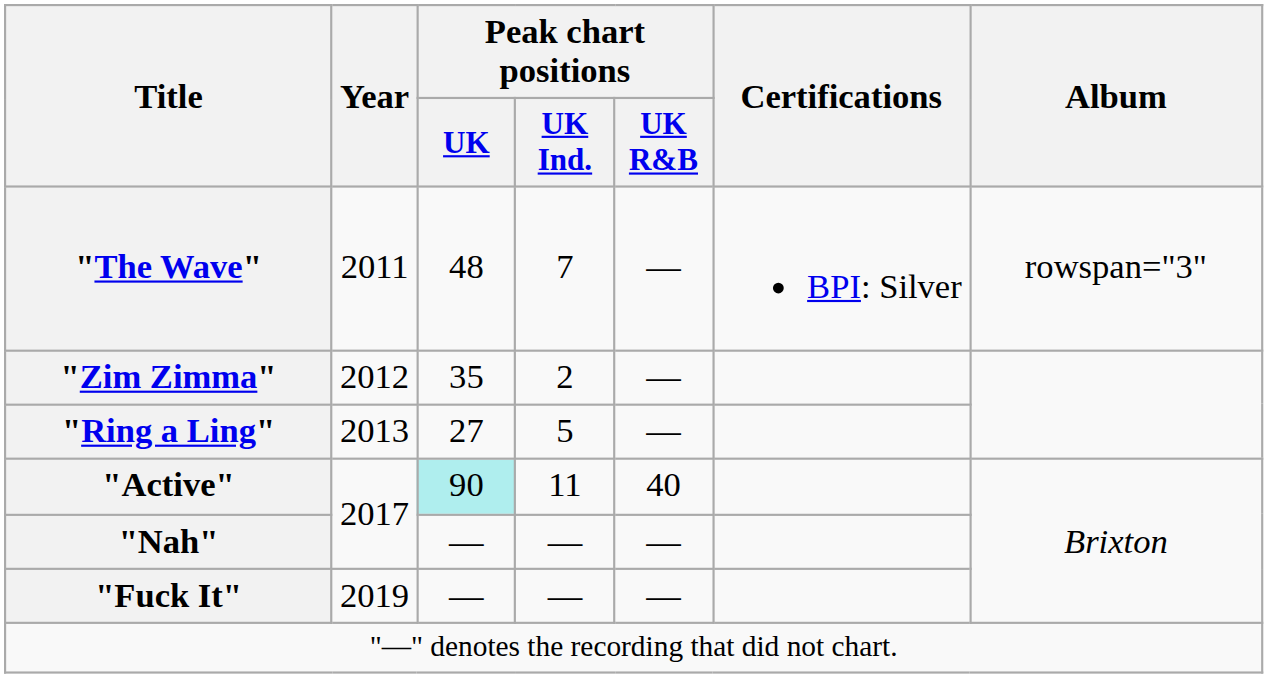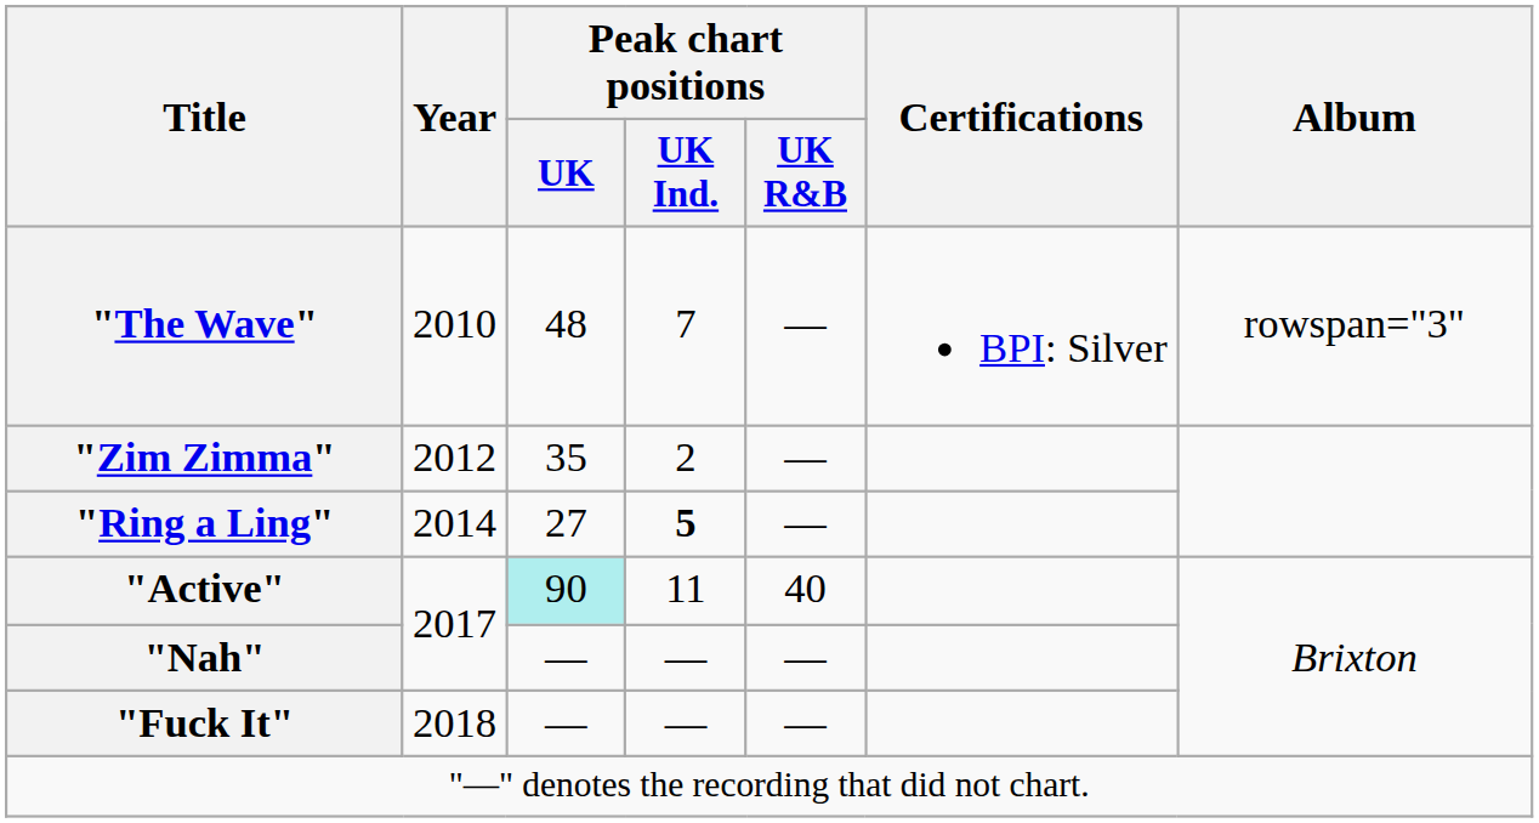"The Wave" | Year: 2011 -> 2010
"Ring a Ling" | Year: 2013 -> 2014
"Ring a Ling" | Peak chart positions / UK Ind.: normal -> bold
"Fuck It" | Year: 2019 -> 2018
